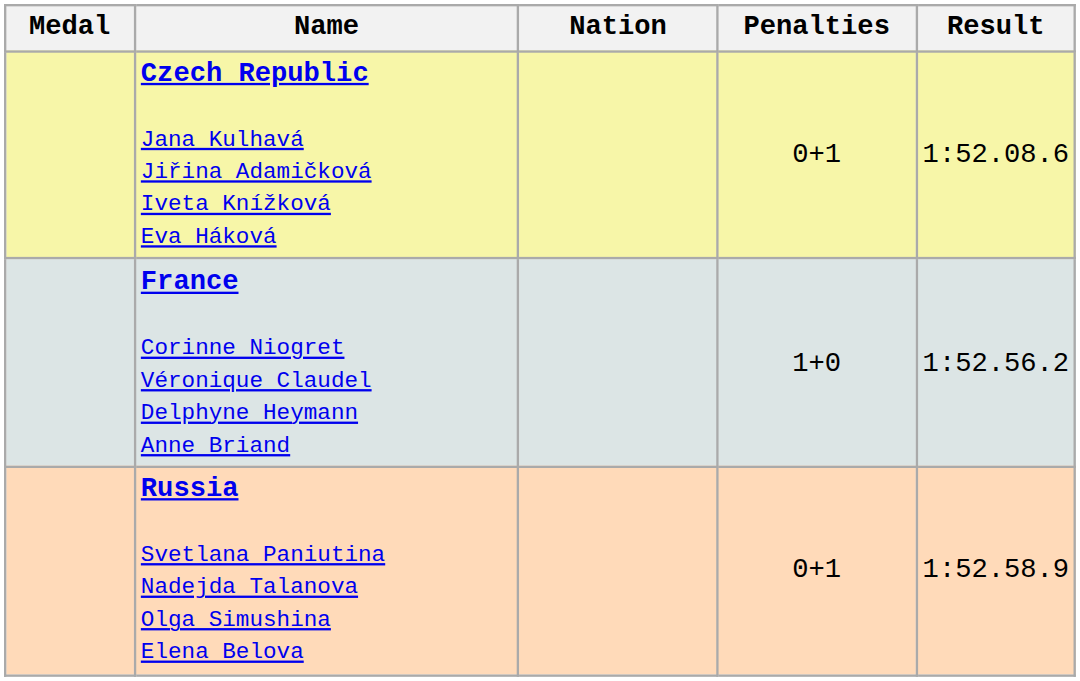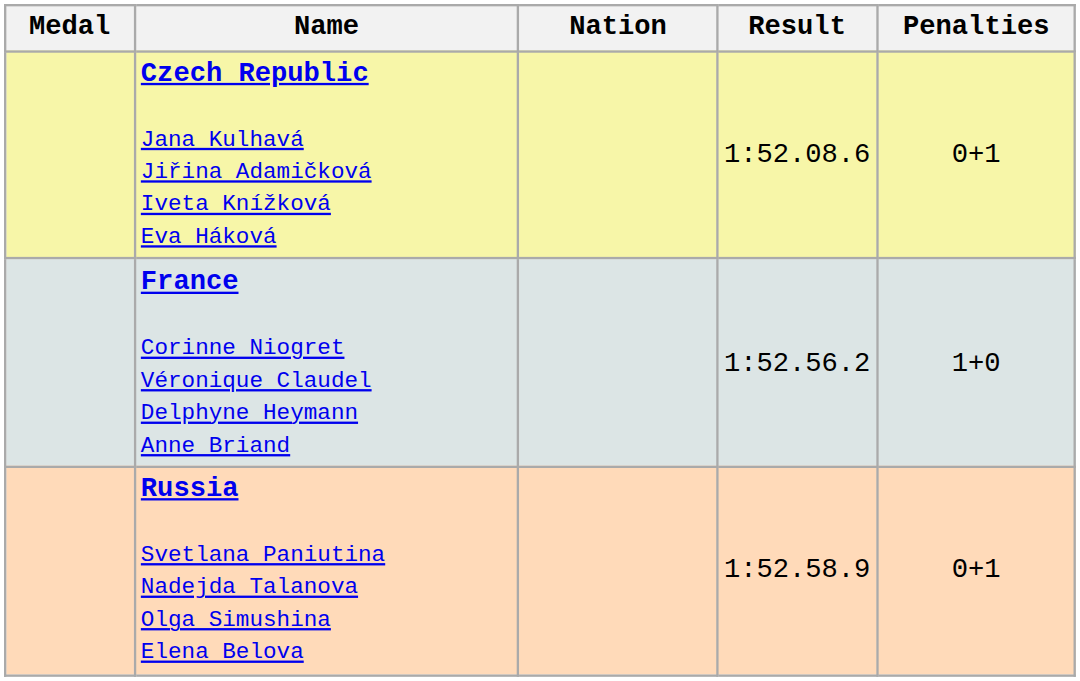columns swapped: Penalties <-> Result
